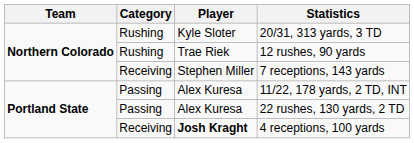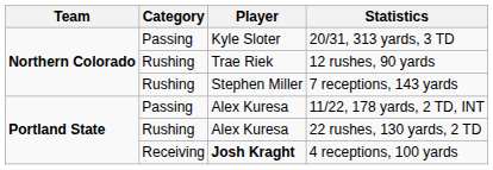20/31, 313 yards, 3 TD | Category: Rushing -> Passing
7 receptions, 143 yards | Category: Receiving -> Rushing
22 rushes, 130 yards, 2 TD | Category: Passing -> Rushing
